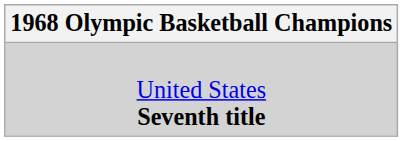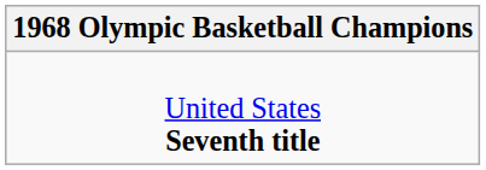row 2 | column 1: lightgrey background -> no background
